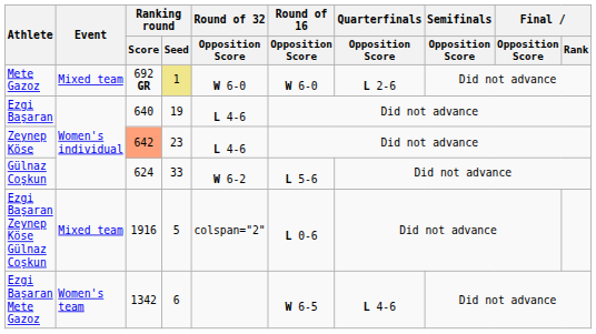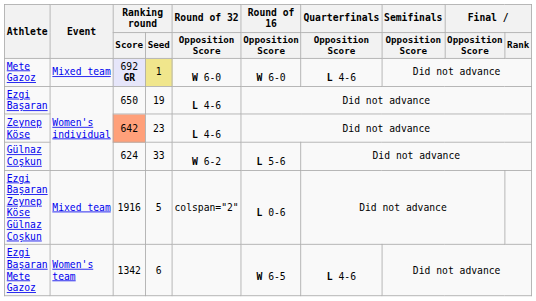Mete Gazoz | Ranking round / Score: no background -> lavender background
Mete Gazoz | Quarterfinals / Opposition Score: L 2-6 -> L 4-6
Ezgi Başaran | Ranking round / Score: 640 -> 650
